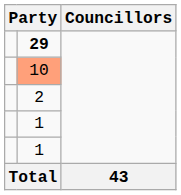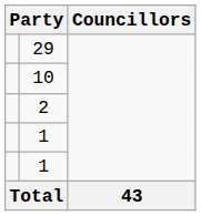29 | column 2: bold -> normal
10 | column 2: lightsalmon background -> no background
